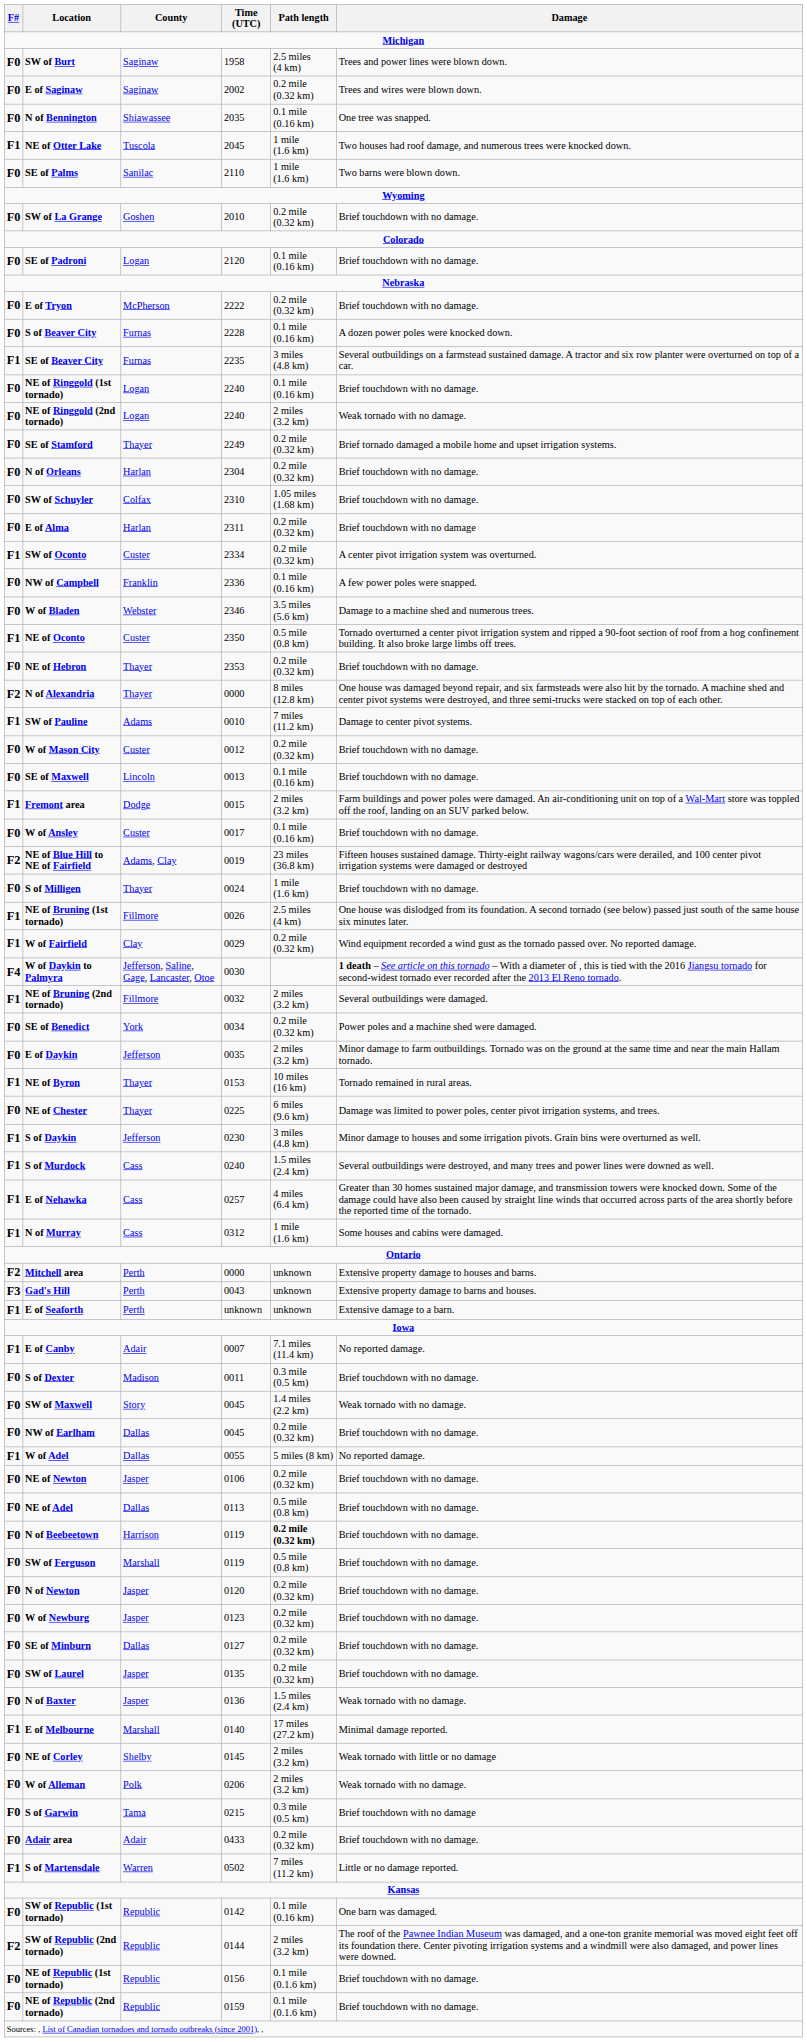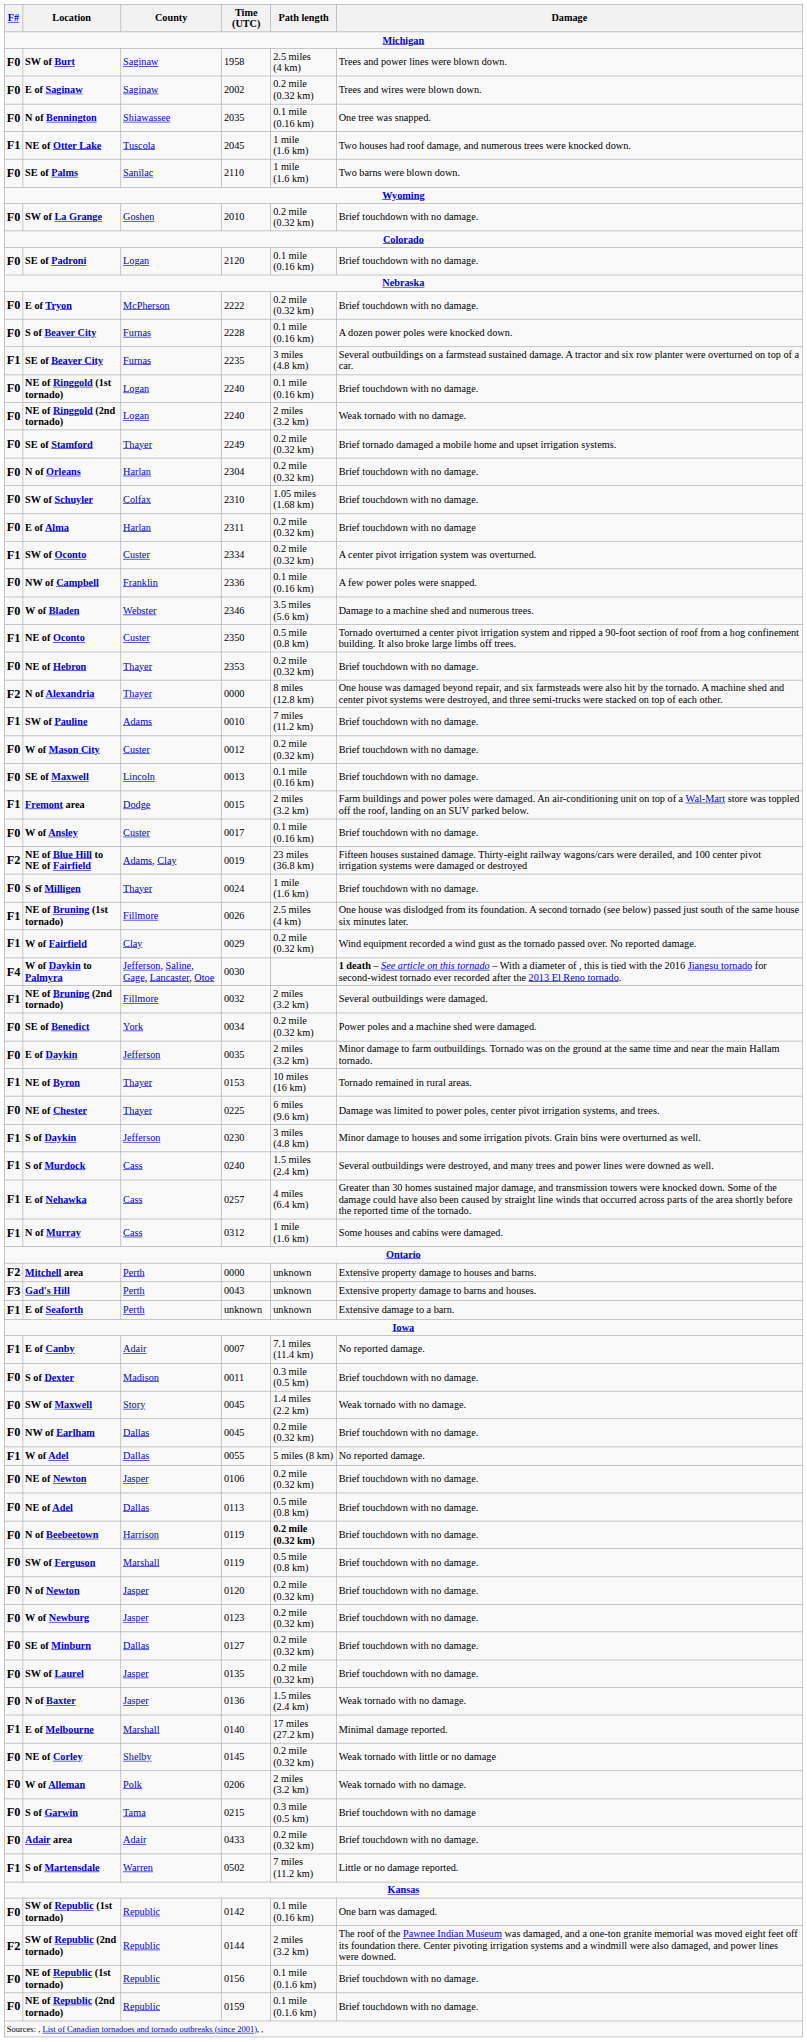SW of Pauline | Damage: Damage to center pivot systems. -> Brief touchdown with no damage.
NE of Corley | Path length: 2 miles (3.2 km) -> 0.2 mile (0.32 km)
